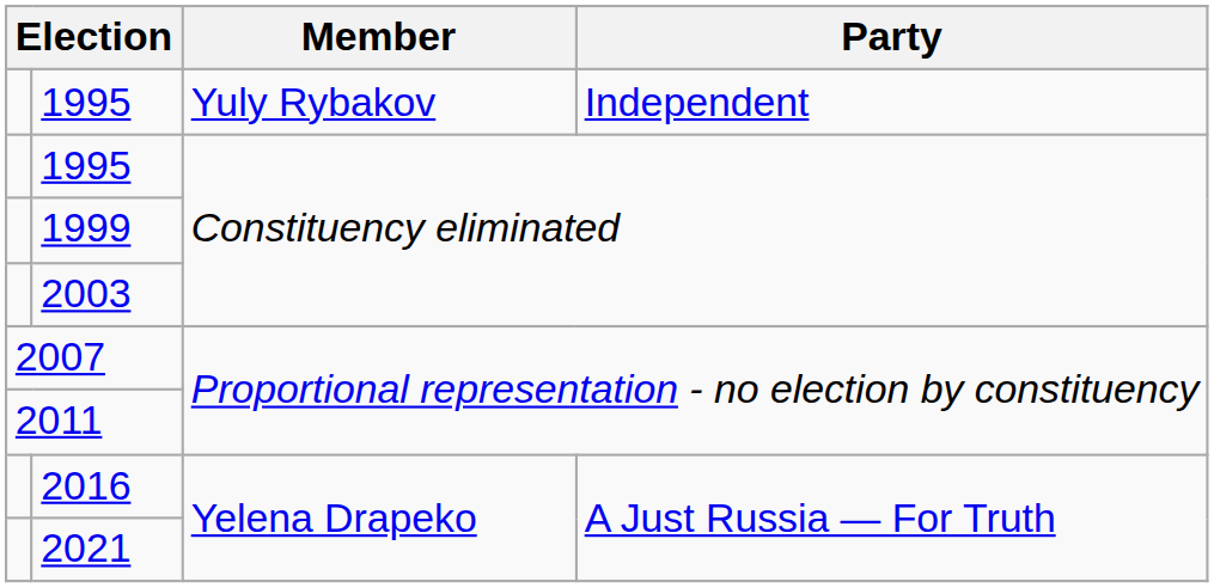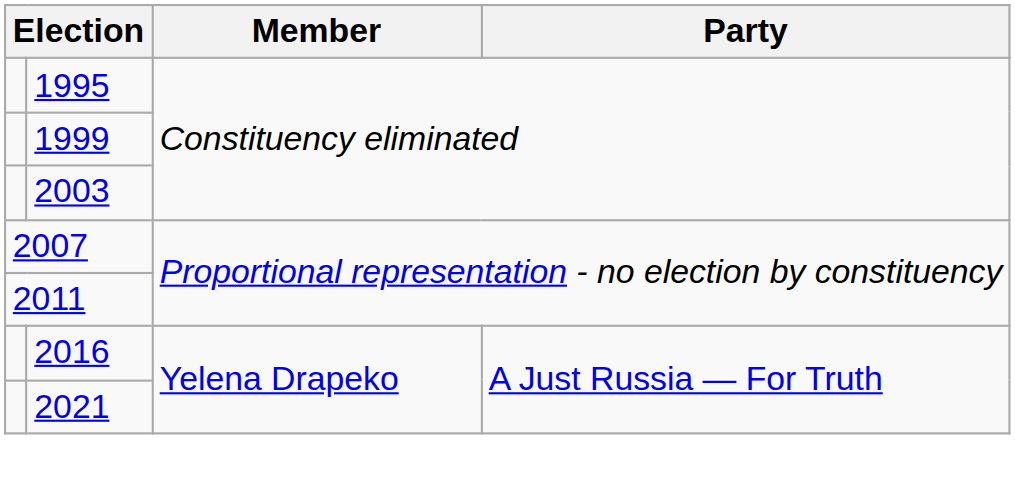- row: 1995 | Yuly Rybakov | Independent
